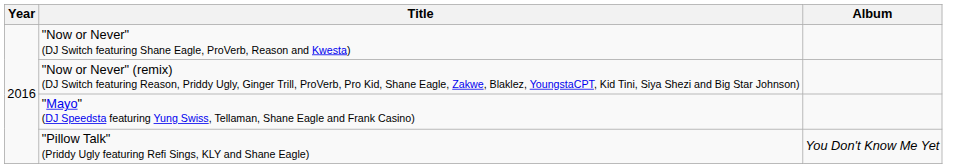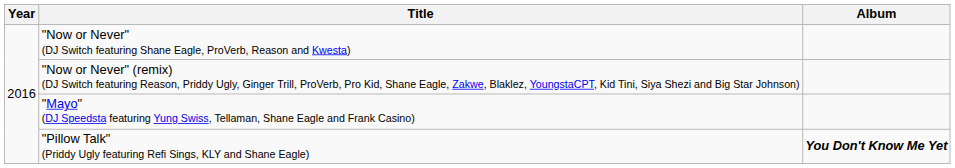row 5 | Album: normal -> bold
